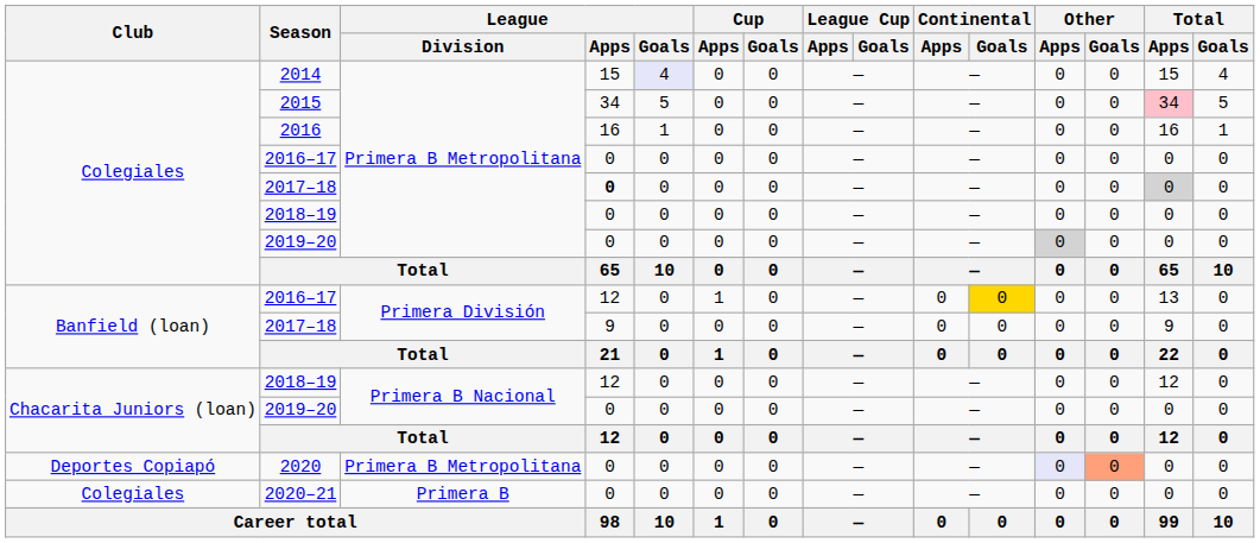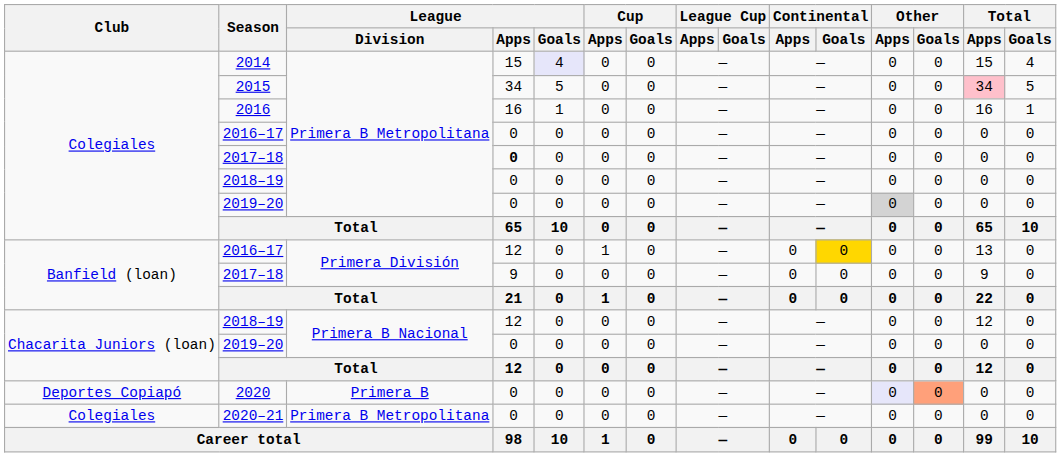Colegiales / 2017–18 | Total / Apps: lightgrey background -> no background
2020 | League / Division: Primera B Metropolitana -> Primera B
2020–21 | League / Division: Primera B -> Primera B Metropolitana
